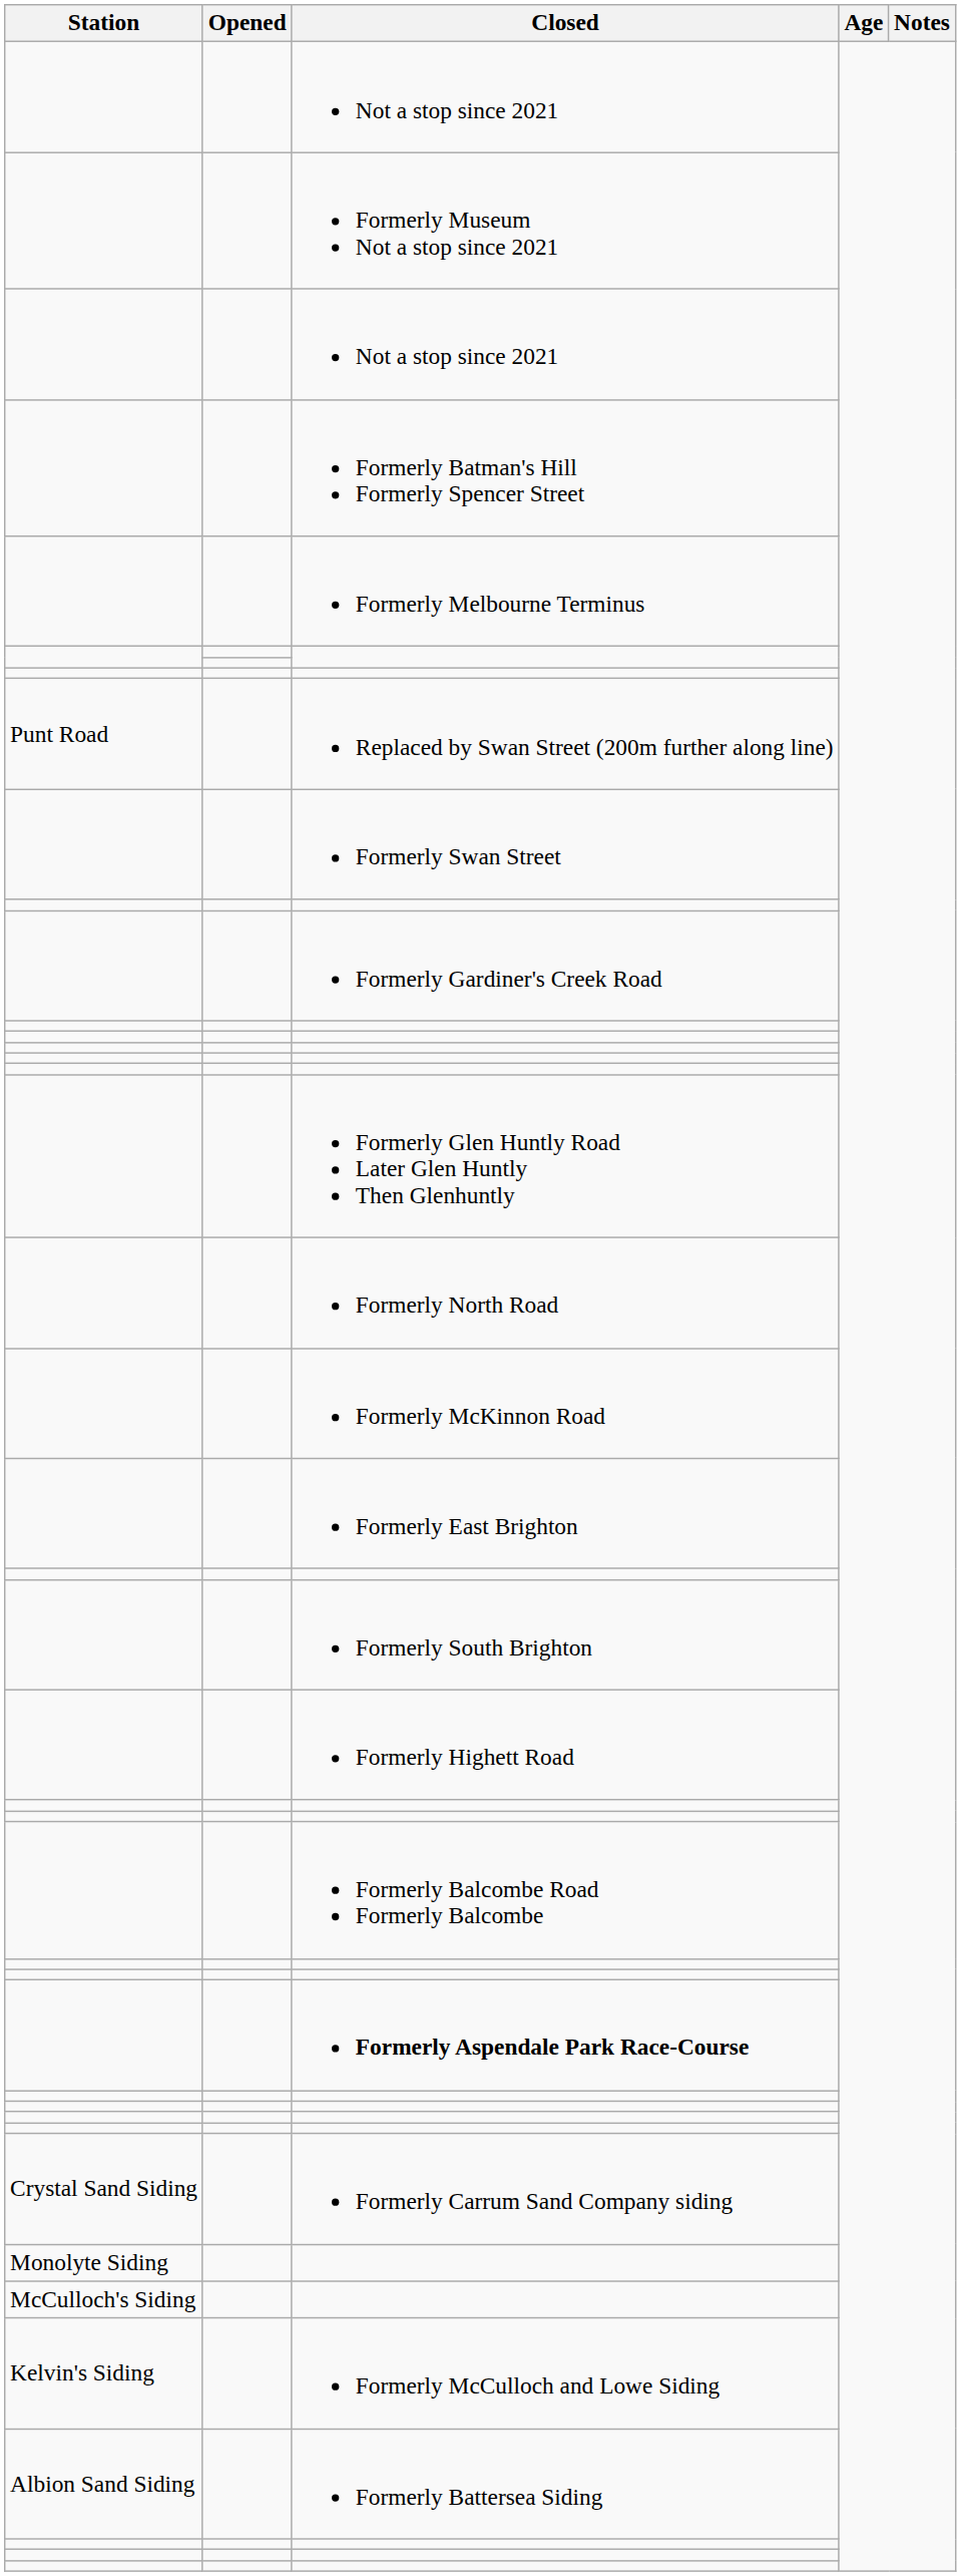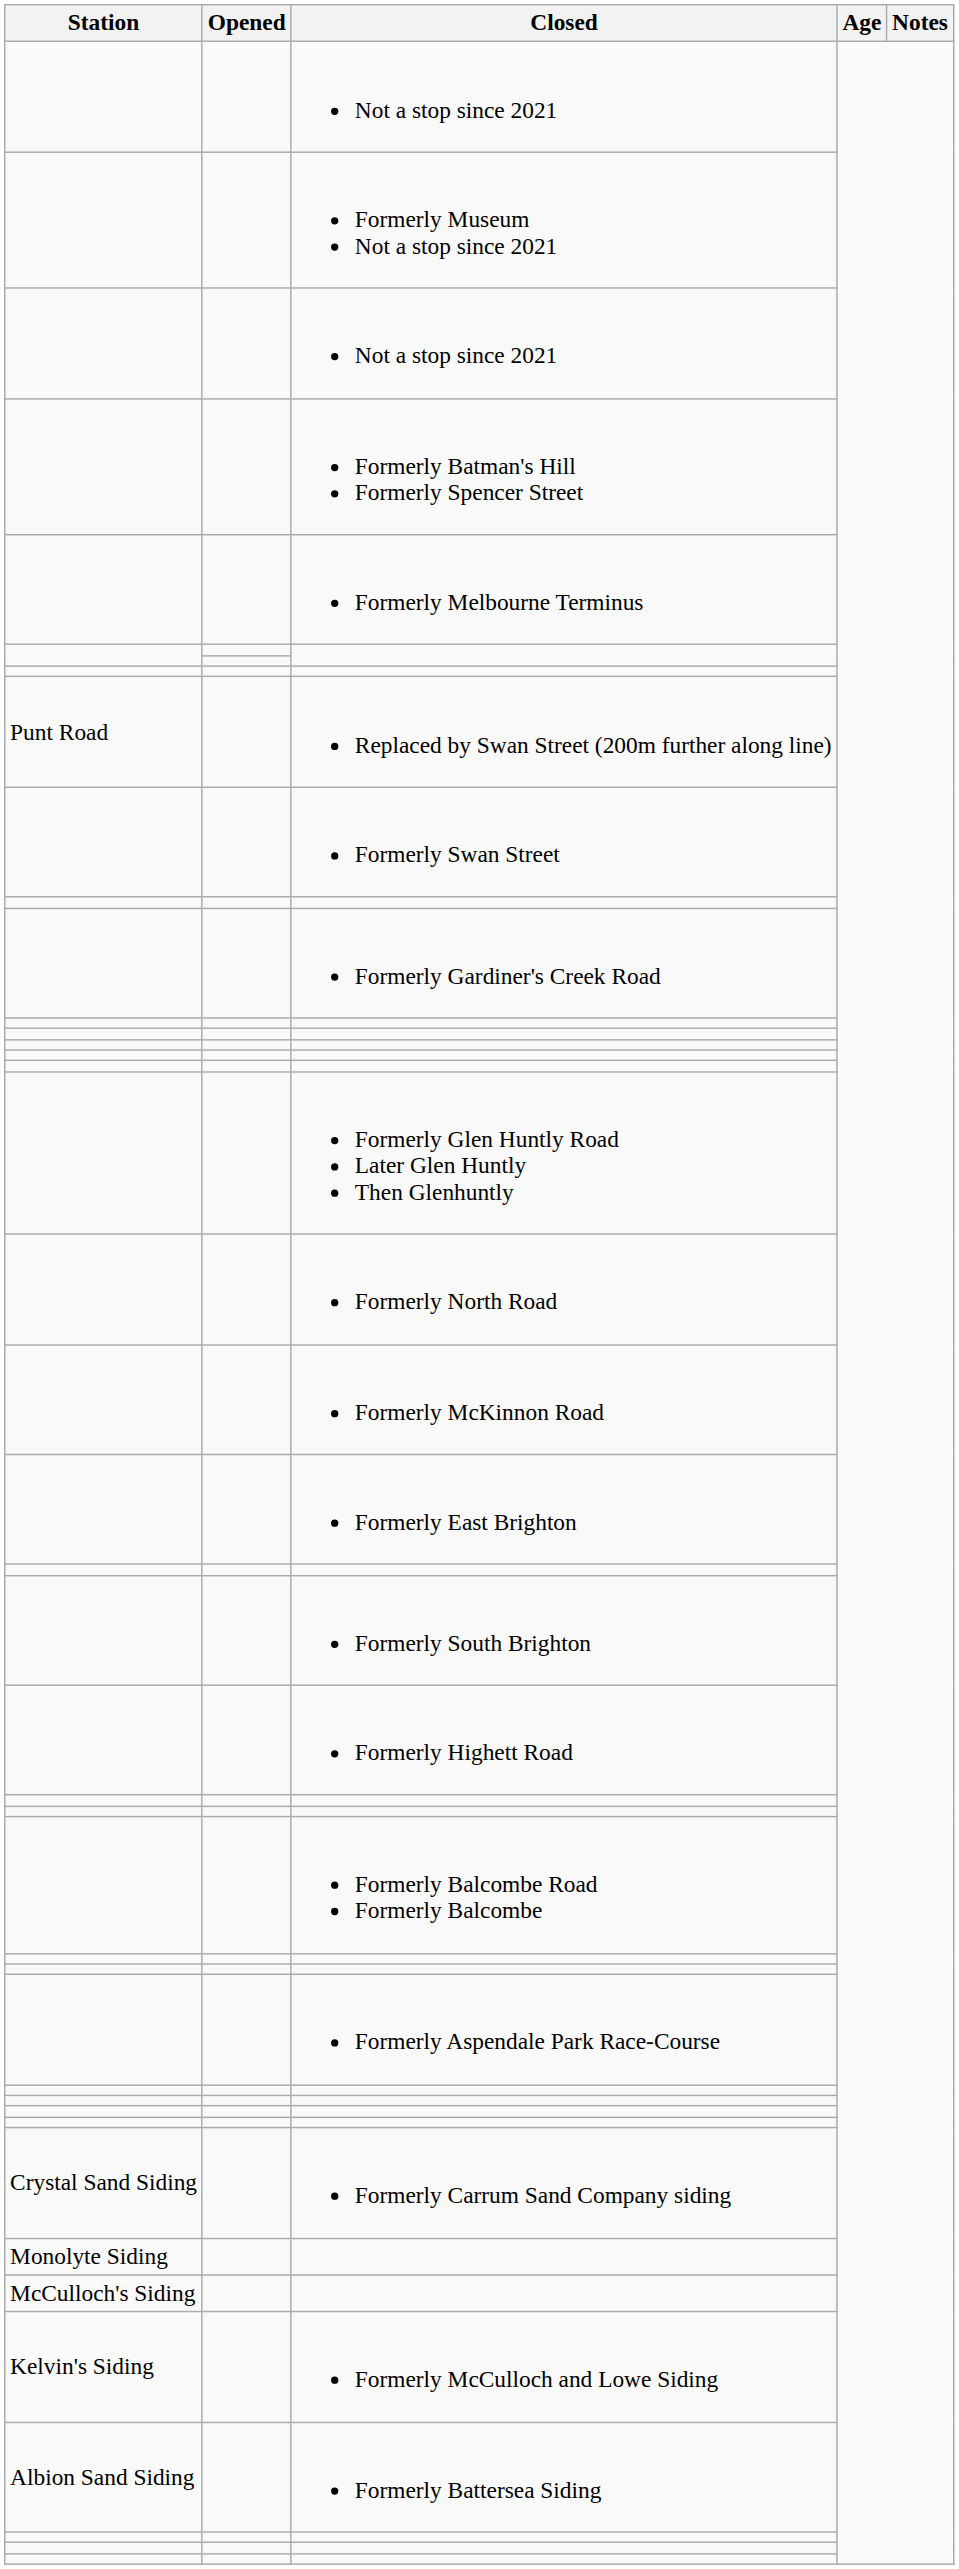Formerly Aspendale Park Race-Course | Closed: bold -> normal
